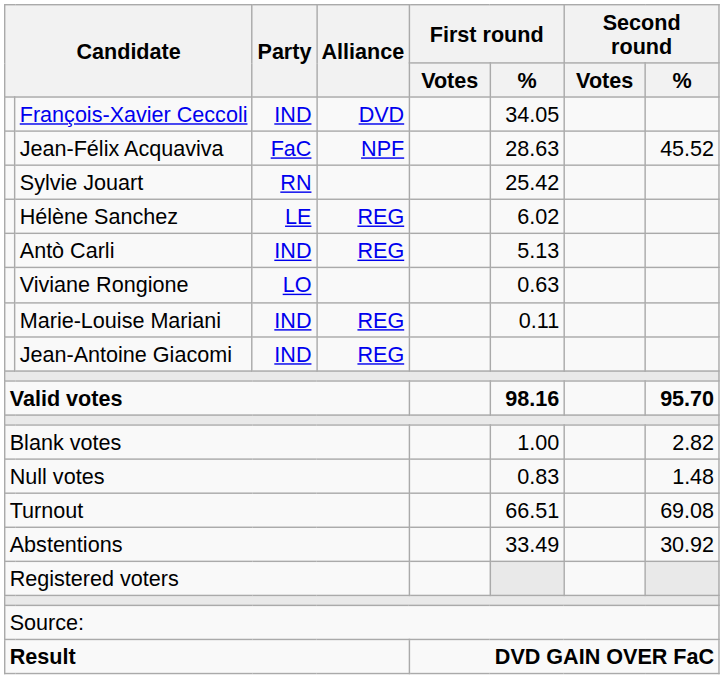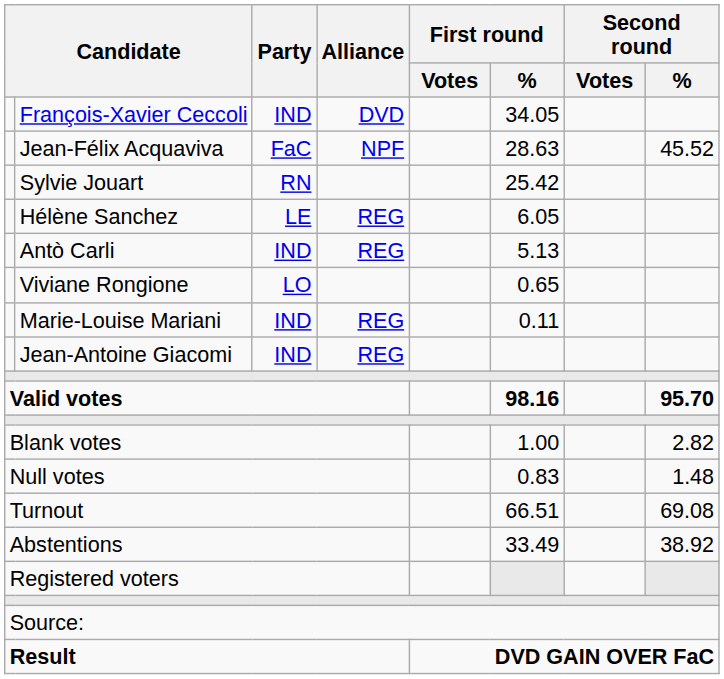Hélène Sanchez | First round / %: 6.02 -> 6.05
Viviane Rongione | First round / %: 0.63 -> 0.65
Abstentions | Second round / %: 30.92 -> 38.92
